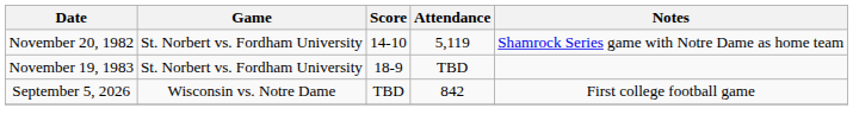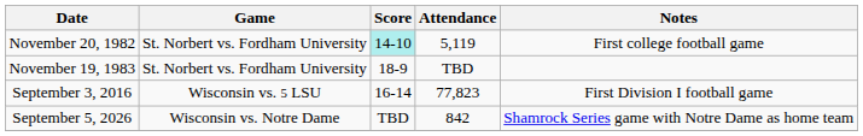November 20, 1982 | Score: no background -> paleturquoise background
November 20, 1982 | Notes: Shamrock Series game with Notre Dame as home team -> First college football game
+ row: September 3, 2016 | Wisconsin vs. 5 LSU | 16-14 | 77,823 | First Division I football game
September 5, 2026 | Notes: First college football game -> Shamrock Series game with Notre Dame as home team
